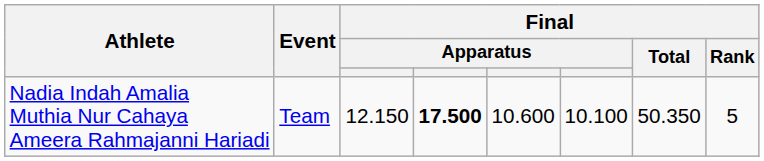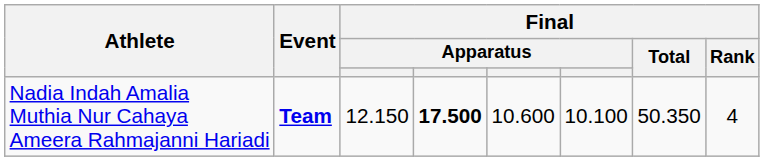row 4 | Event: normal -> bold
row 4 | Final / Rank: 5 -> 4
